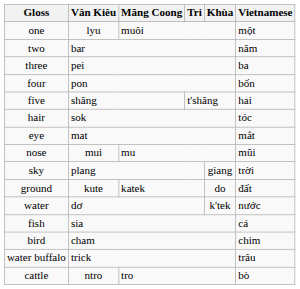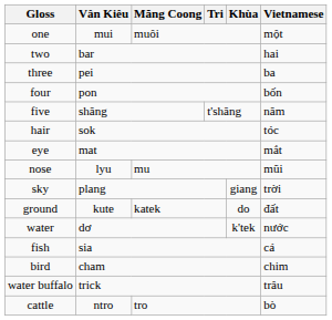one | Vân Kiêu: lyu -> mui
two | Vietnamese: năm -> hai
five | Vietnamese: hai -> năm
nose | Vân Kiêu: mui -> lyu
